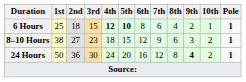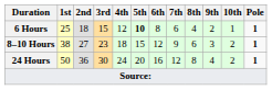6 Hours | 4th: bold -> normal
24 Hours | 9th: bold -> normal
